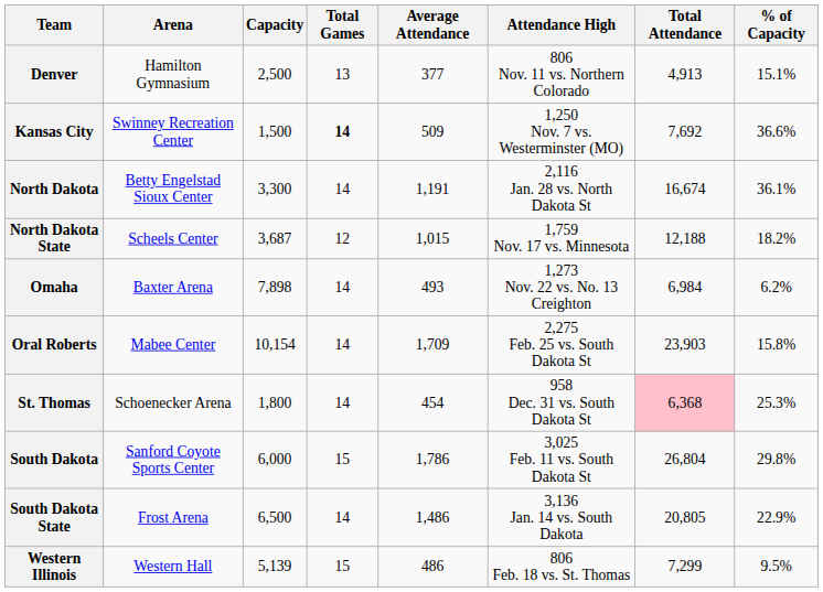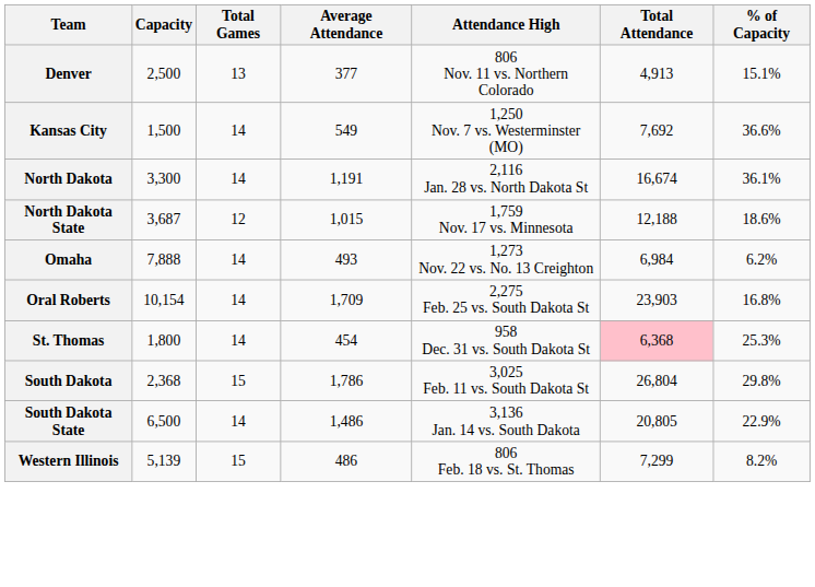- column: Arena | Hamilton Gymnasium | Swinney Recreation Center | Betty Engelstad Sioux Center | Scheels Center | Baxter Arena | Mabee Center | Schoenecker Arena | Sanford Coyote Sports Center | Frost Arena | Western Hall
Kansas City | Total Games: bold -> normal
Kansas City | Average Attendance: 509 -> 549
North Dakota State | % of Capacity: 18.2% -> 18.6%
Omaha | Capacity: 7,898 -> 7,888
Oral Roberts | % of Capacity: 15.8% -> 16.8%
South Dakota | Capacity: 6,000 -> 2,368
Western Illinois | % of Capacity: 9.5% -> 8.2%
